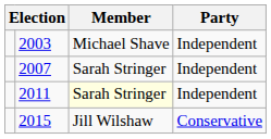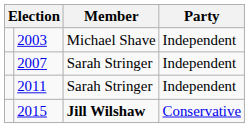2011 | Member: lightyellow background -> no background
2015 | Member: normal -> bold
